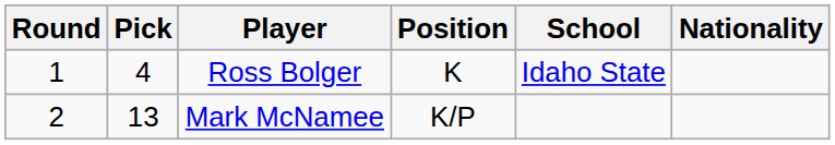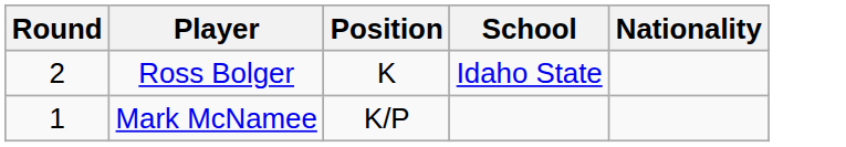- column: Pick | 4 | 13
Ross Bolger | Round: 1 -> 2
Mark McNamee | Round: 2 -> 1
